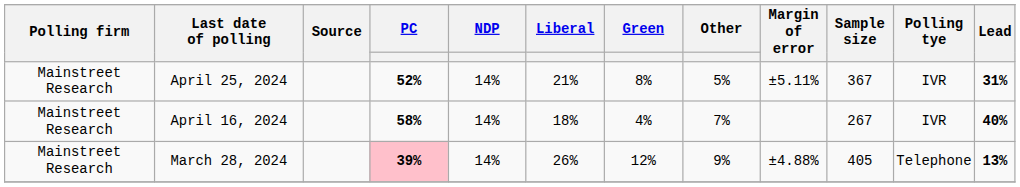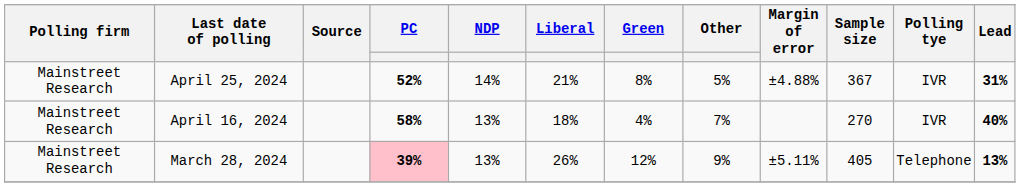April 25, 2024 | Margin of error: ±5.11% -> ±4.88%
April 16, 2024 | NDP: 14% -> 13%
April 16, 2024 | Sample size: 267 -> 270
March 28, 2024 | NDP: 14% -> 13%
March 28, 2024 | Margin of error: ±4.88% -> ±5.11%
